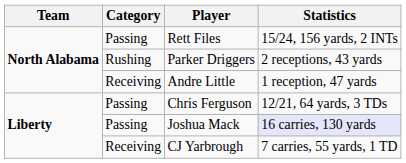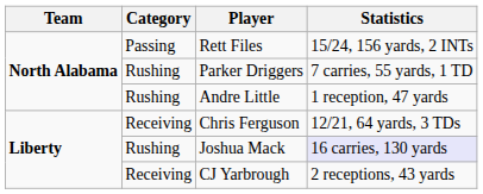Parker Driggers | Statistics: 2 receptions, 43 yards -> 7 carries, 55 yards, 1 TD
Andre Little | Category: Receiving -> Rushing
Chris Ferguson | Category: Passing -> Receiving
Joshua Mack | Category: Passing -> Rushing
CJ Yarbrough | Statistics: 7 carries, 55 yards, 1 TD -> 2 receptions, 43 yards
